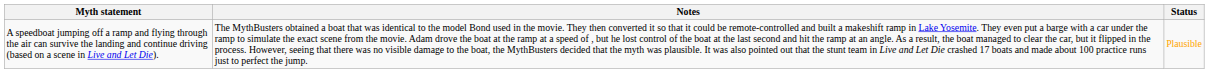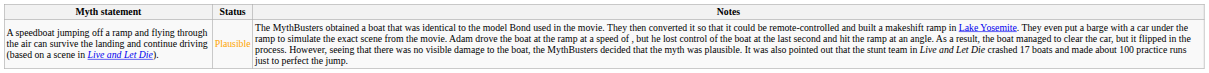columns swapped: Status <-> Notes
